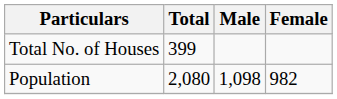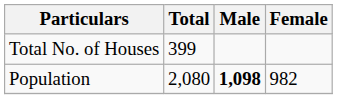Population | Male: normal -> bold
